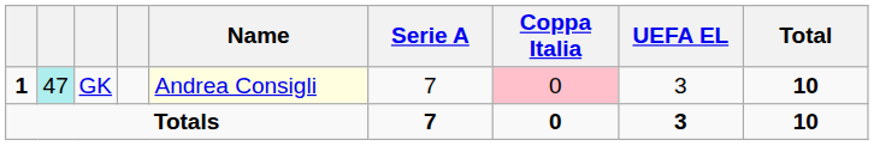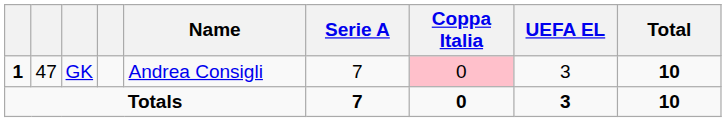1 | column 2: paleturquoise background -> no background
1 | Name: lightyellow background -> no background
